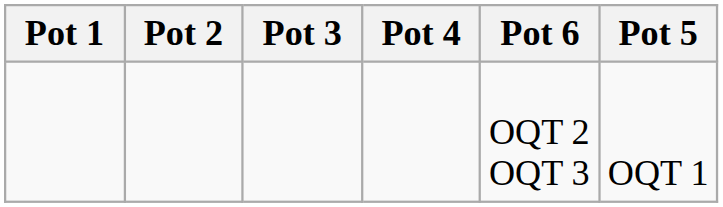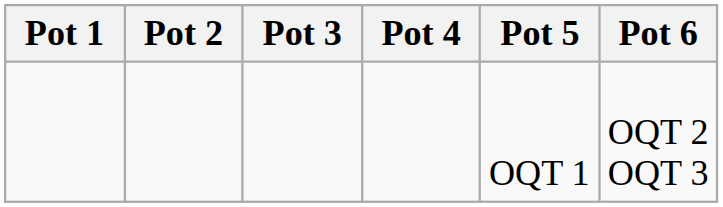columns swapped: Pot 5 <-> Pot 6
